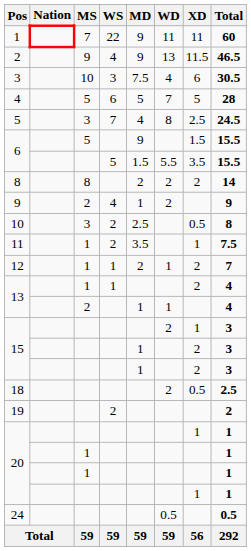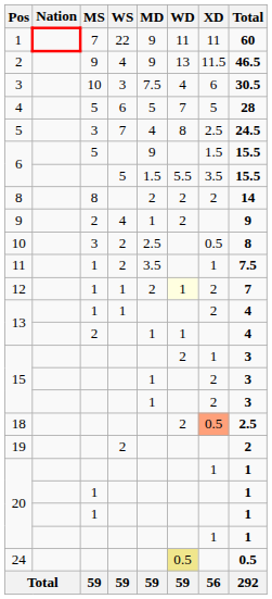12 | WD: no background -> lightyellow background
18 | XD: no background -> lightsalmon background
24 | WD: no background -> khaki background
